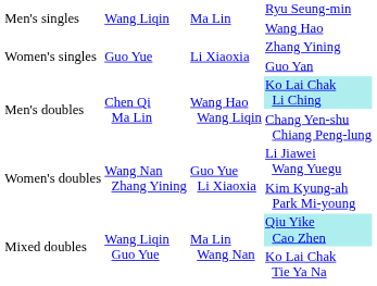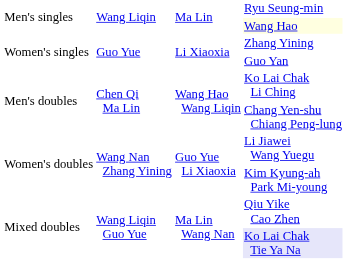Wang Hao | column 4: no background -> lightyellow background
Ko Lai Chak Li Ching | column 4: paleturquoise background -> no background
Qiu Yike Cao Zhen | column 4: paleturquoise background -> no background
Ko Lai Chak Tie Ya Na | column 4: no background -> lavender background
